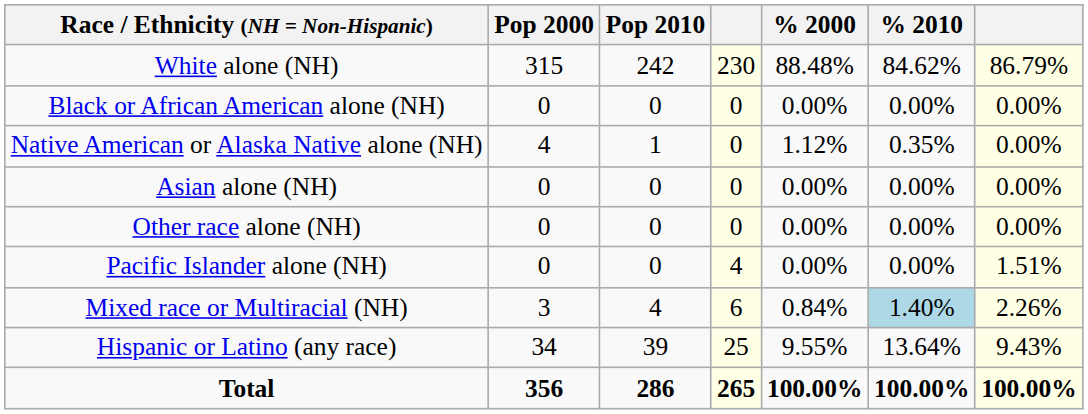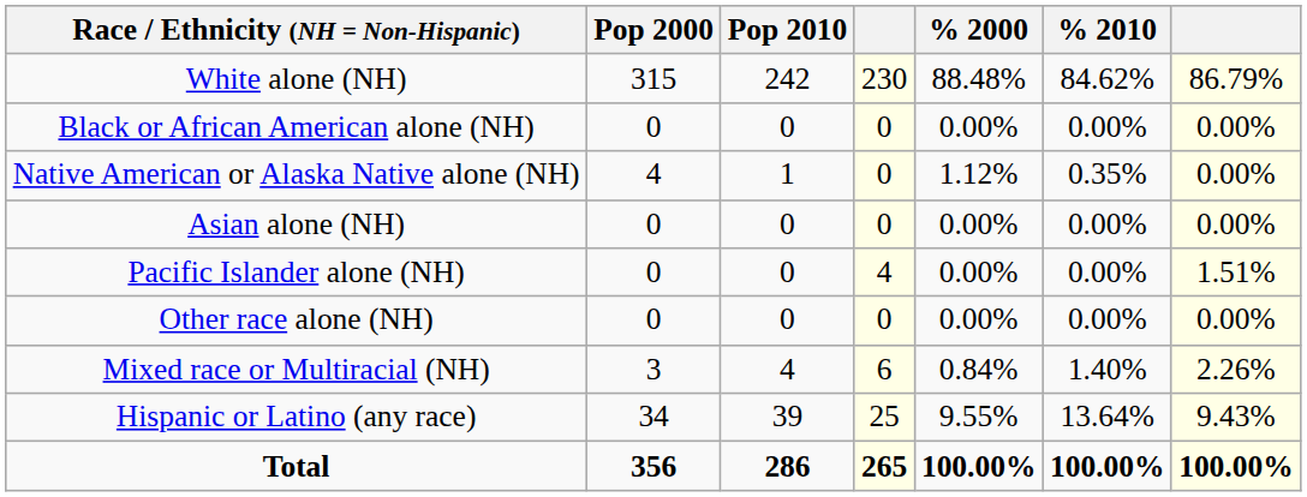rows swapped: Pacific Islander alone (NH) <-> Other race alone (NH)
Mixed race or Multiracial (NH) | % 2010: lightblue background -> no background
